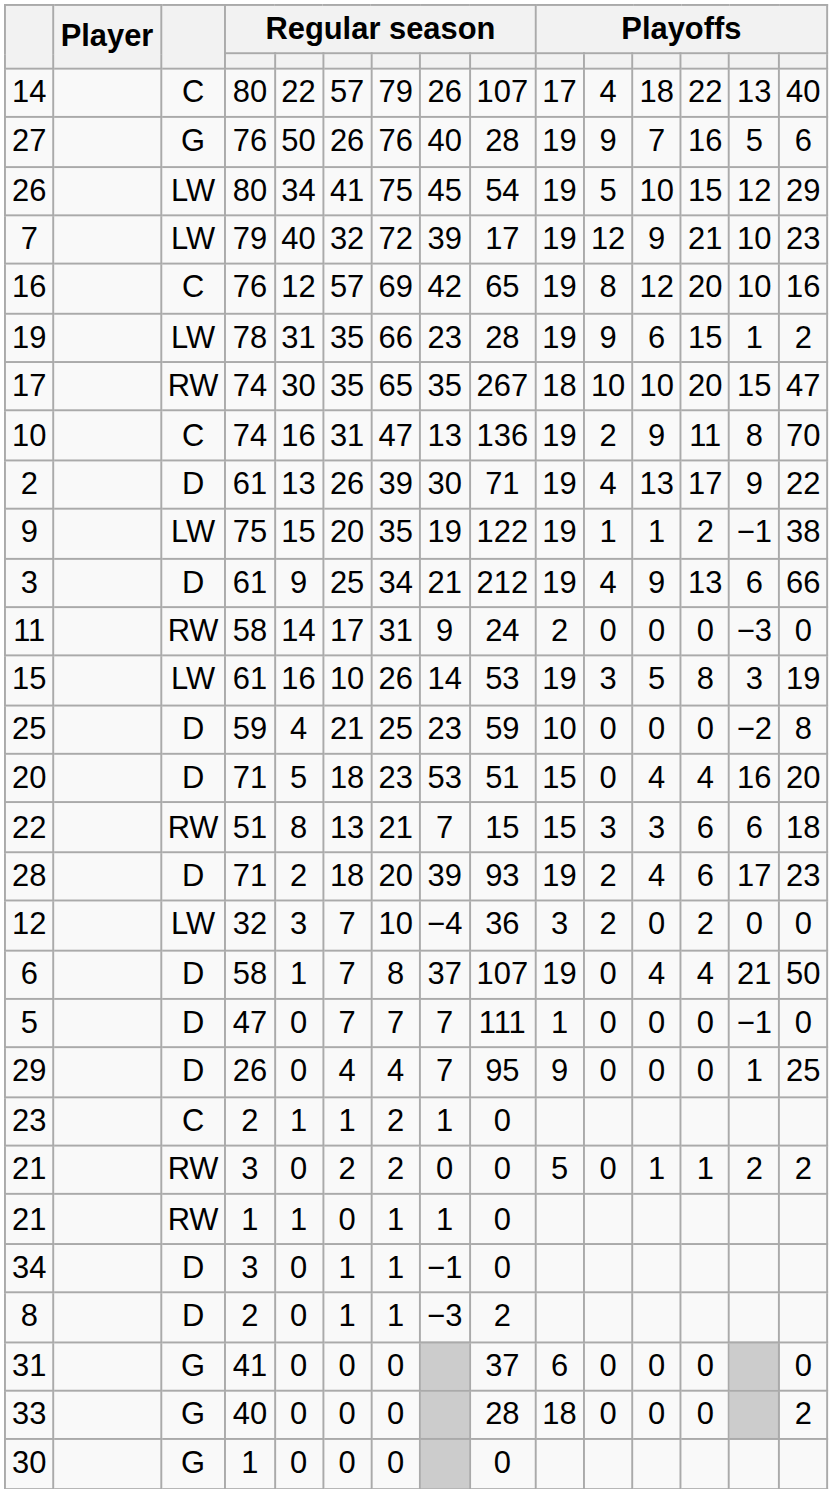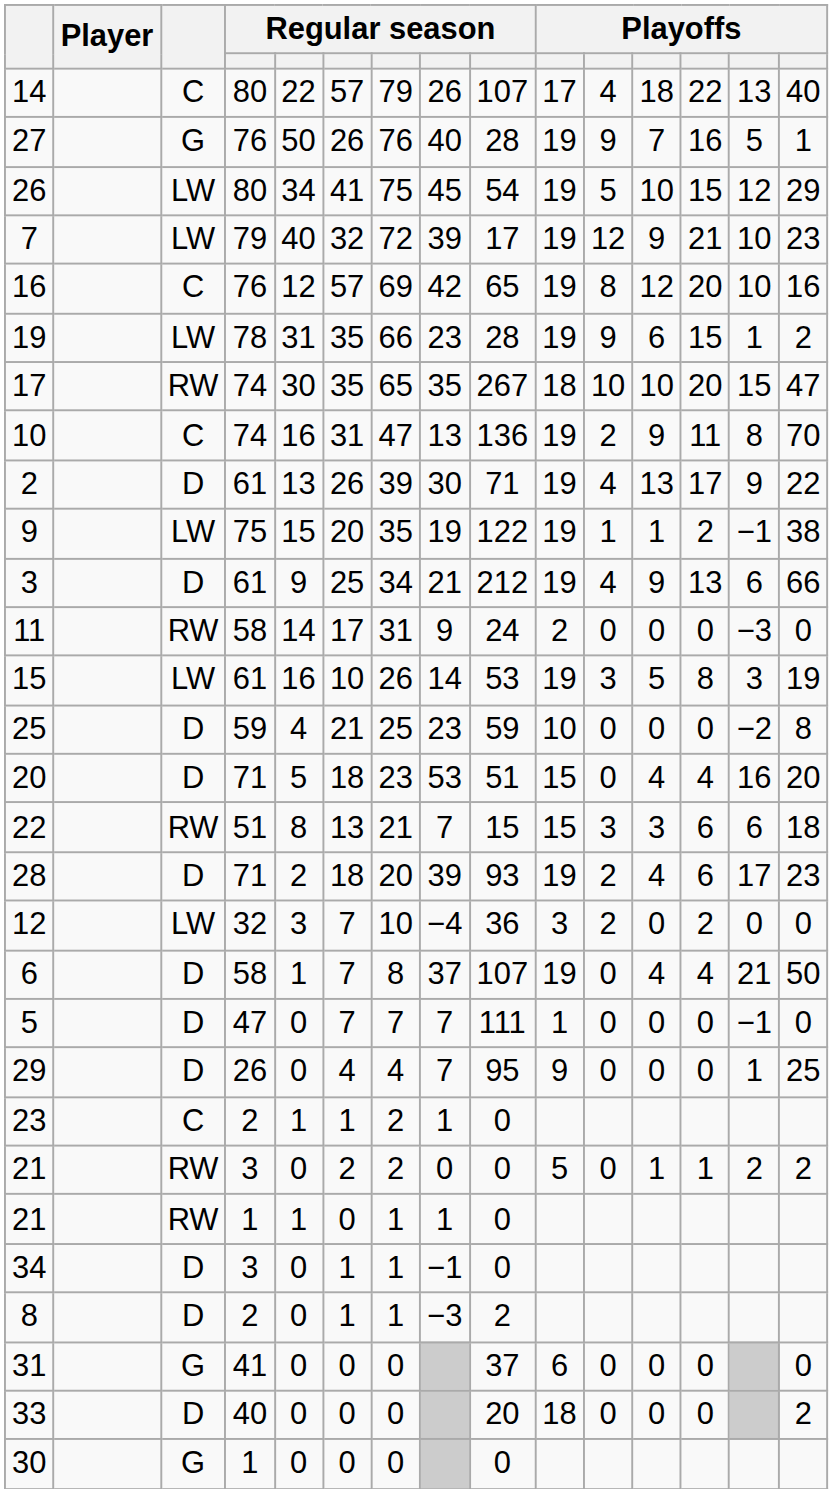27 | column 15: 6 -> 1
33 | column 3: G -> D
33 | column 9: 28 -> 20
